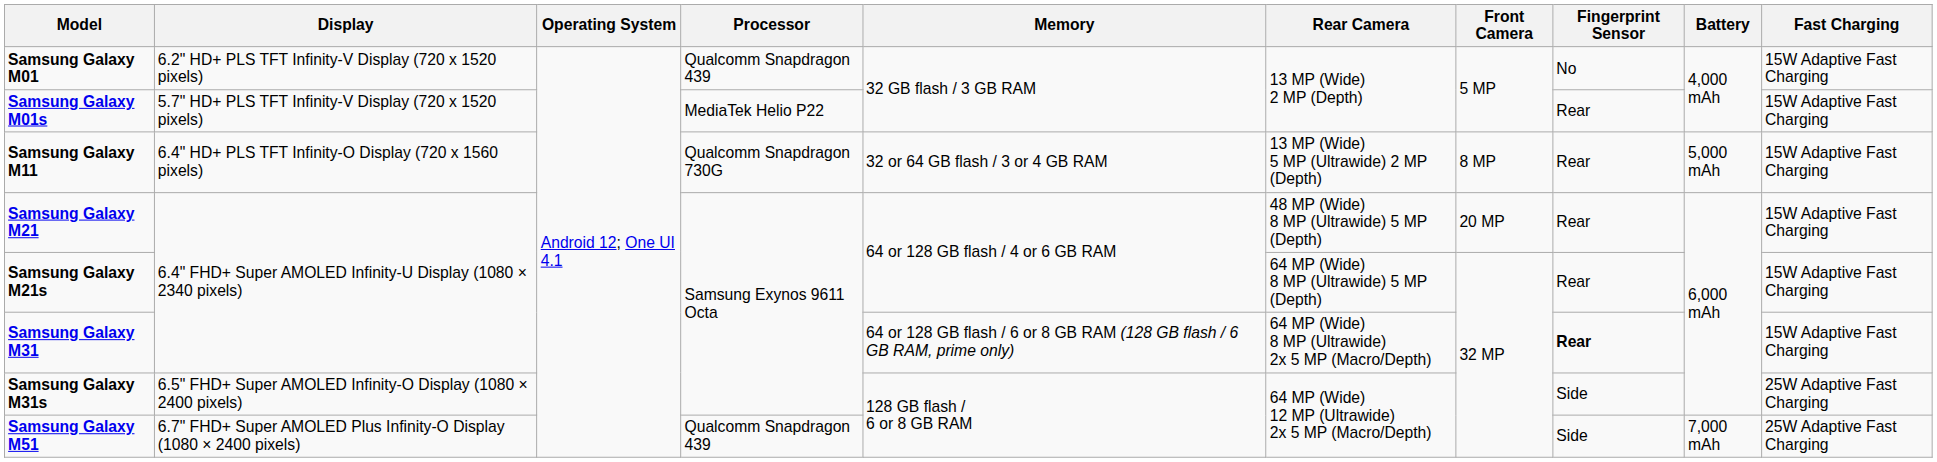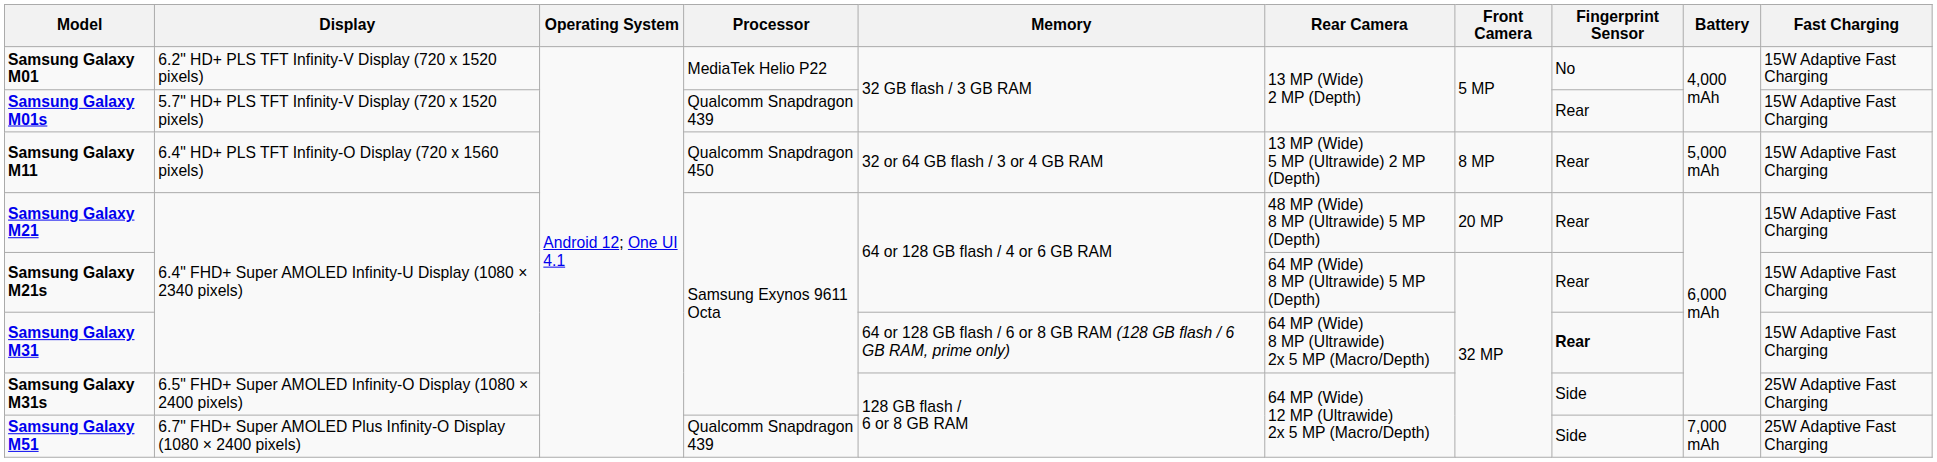Samsung Galaxy M01 | Processor: Qualcomm Snapdragon 439 -> MediaTek Helio P22
Samsung Galaxy M01s | Processor: MediaTek Helio P22 -> Qualcomm Snapdragon 439
Samsung Galaxy M11 | Processor: Qualcomm Snapdragon 730G -> Qualcomm Snapdragon 450
